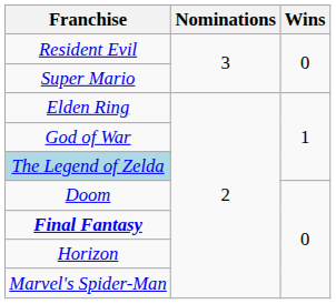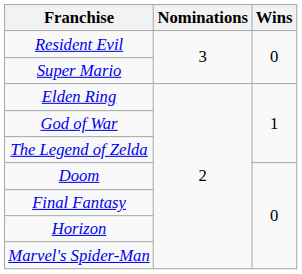The Legend of Zelda | Franchise: lightblue background -> no background
Final Fantasy | Franchise: bold -> normal
